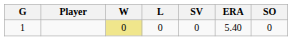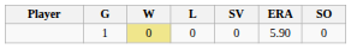columns swapped: Player <-> G
row 2 | ERA: 5.40 -> 5.90
